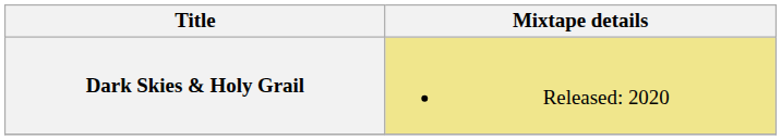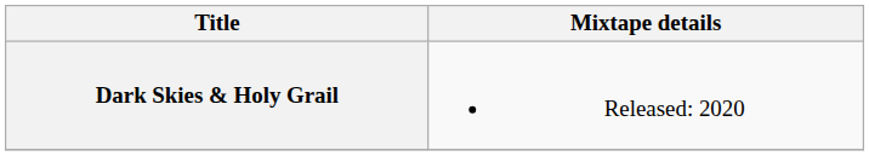Dark Skies & Holy Grail | Mixtape details: khaki background -> no background
